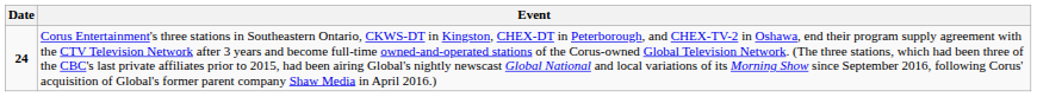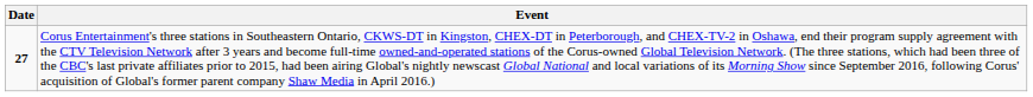row 2 | Date: 24 -> 27
